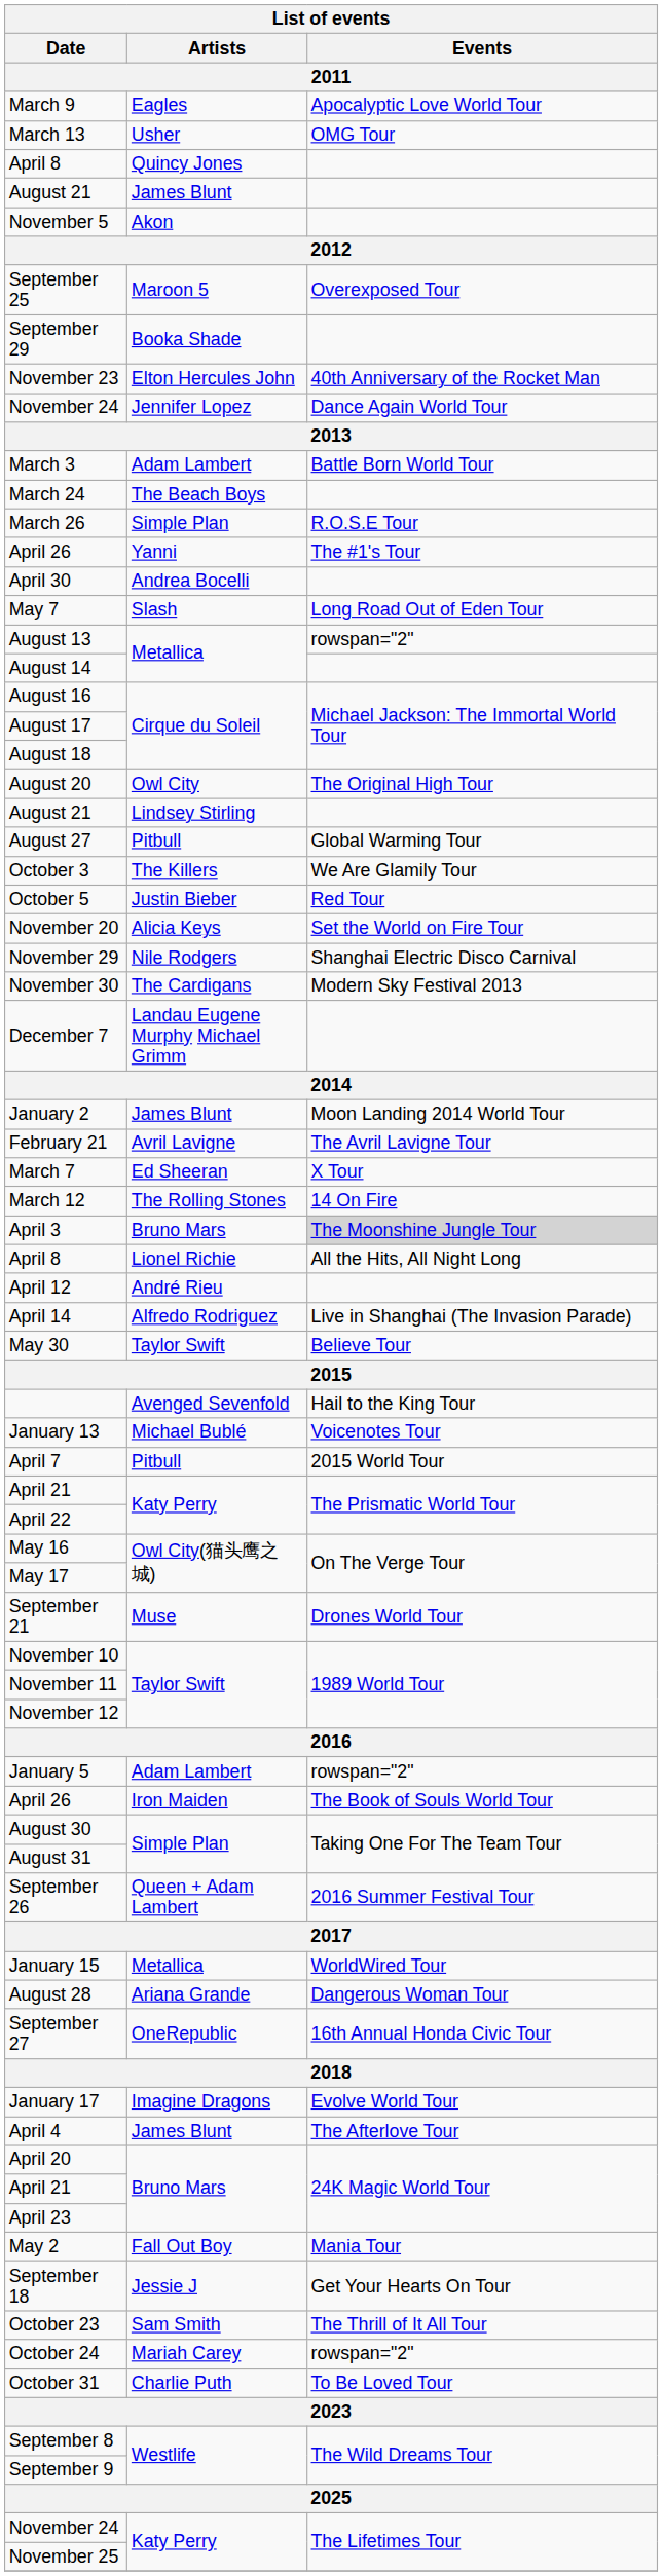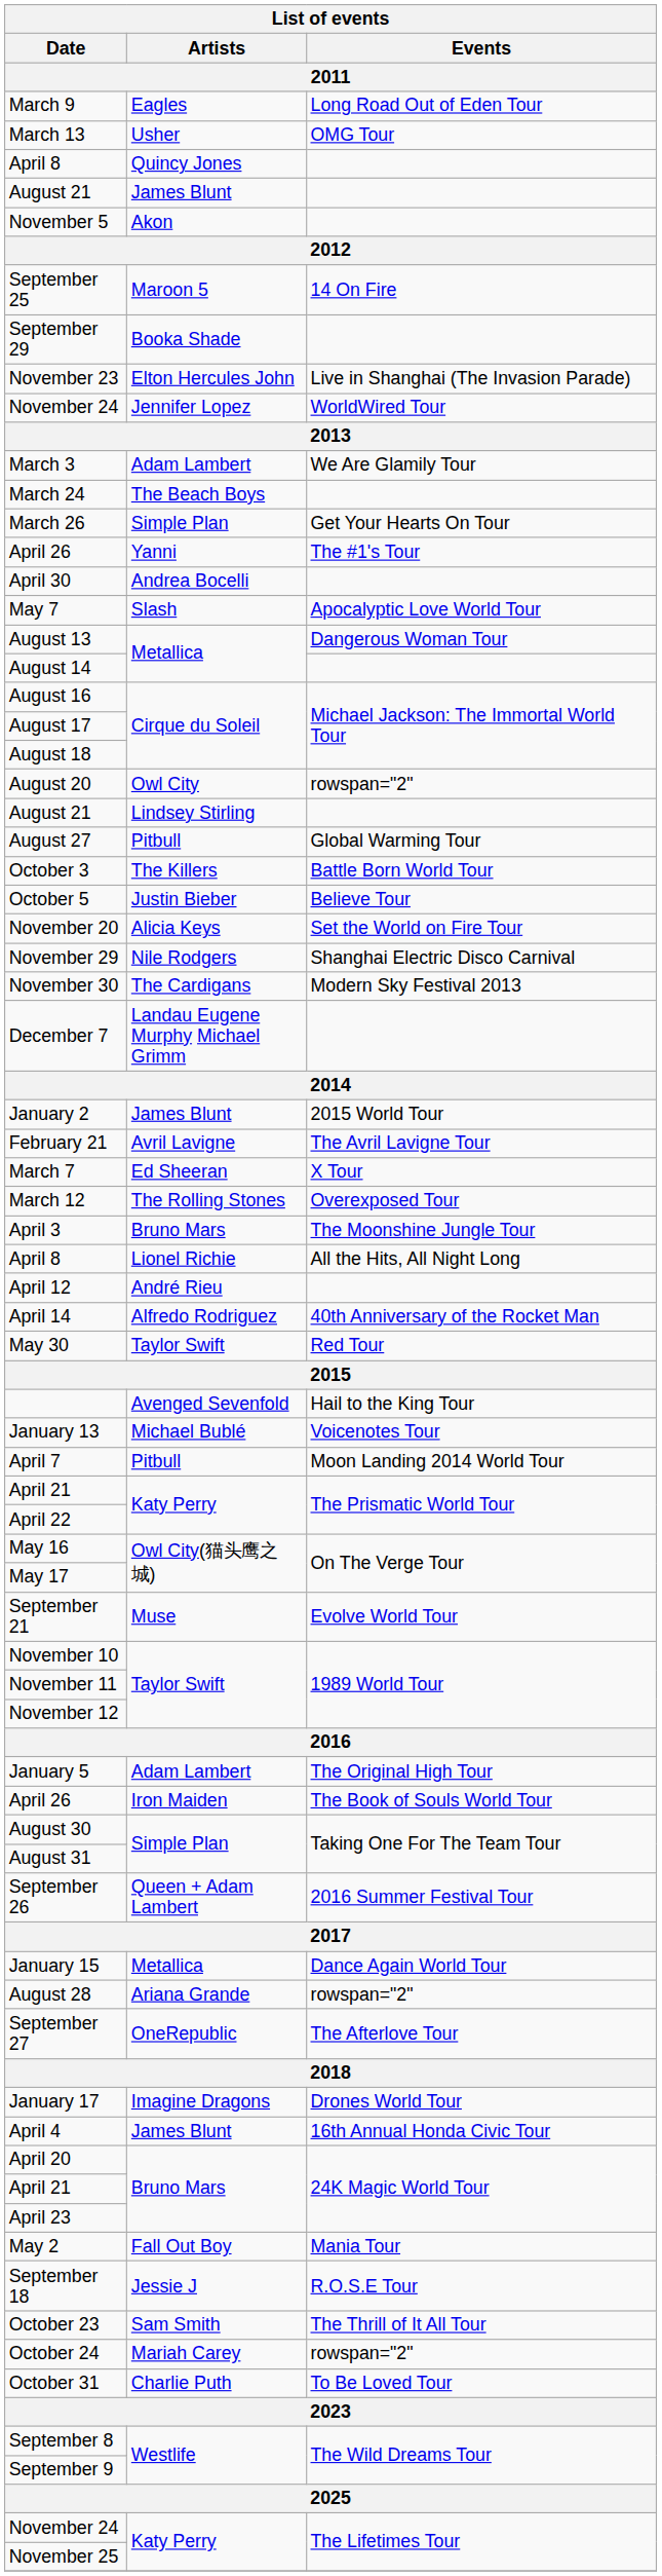March 9 | Events / 2011: Apocalyptic Love World Tour -> Long Road Out of Eden Tour
September 25 | Events / 2011: Overexposed Tour -> 14 On Fire
November 23 | Events / 2011: 40th Anniversary of the Rocket Man -> Live in Shanghai (The Invasion Parade)
November 24 / Jennifer Lopez | Events / 2011: Dance Again World Tour -> WorldWired Tour
March 3 | Events / 2011: Battle Born World Tour -> We Are Glamily Tour
March 26 | Events / 2011: R.O.S.E Tour -> Get Your Hearts On Tour
May 7 | Events / 2011: Long Road Out of Eden Tour -> Apocalyptic Love World Tour
August 13 | Events / 2011: rowspan="2" -> Dangerous Woman Tour
August 20 | Events / 2011: The Original High Tour -> rowspan="2"
October 3 | Events / 2011: We Are Glamily Tour -> Battle Born World Tour
October 5 | Events / 2011: Red Tour -> Believe Tour
January 2 | Events / 2011: Moon Landing 2014 World Tour -> 2015 World Tour
March 12 | Events / 2011: 14 On Fire -> Overexposed Tour
April 3 | Events / 2011: lightgrey background -> no background
April 14 | Events / 2011: Live in Shanghai (The Invasion Parade) -> 40th Anniversary of the Rocket Man
May 30 | Events / 2011: Believe Tour -> Red Tour
April 7 | Events / 2011: 2015 World Tour -> Moon Landing 2014 World Tour
September 21 | Events / 2011: Drones World Tour -> Evolve World Tour
January 5 | Events / 2011: rowspan="2" -> The Original High Tour
January 15 | Events / 2011: WorldWired Tour -> Dance Again World Tour
August 28 | Events / 2011: Dangerous Woman Tour -> rowspan="2"
September 27 | Events / 2011: 16th Annual Honda Civic Tour -> The Afterlove Tour
January 17 | Events / 2011: Evolve World Tour -> Drones World Tour
April 4 | Events / 2011: The Afterlove Tour -> 16th Annual Honda Civic Tour
September 18 | Events / 2011: Get Your Hearts On Tour -> R.O.S.E Tour
